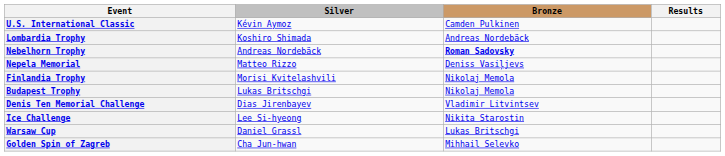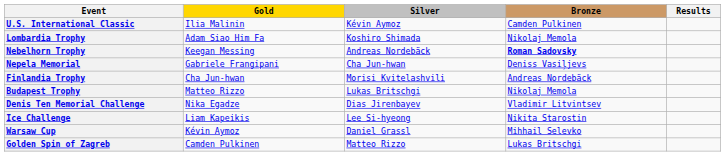+ column: Gold | Ilia Malinin | Adam Siao Him Fa | Keegan Messing | Gabriele Frangipani | Cha Jun-hwan | Matteo Rizzo | Nika Egadze | Liam Kapeikis | Kévin Aymoz | Camden Pulkinen
Lombardia Trophy | Bronze: Andreas Nordebäck -> Nikolaj Memola
Nepela Memorial | Silver: Matteo Rizzo -> Cha Jun-hwan
Finlandia Trophy | Bronze: Nikolaj Memola -> Andreas Nordebäck
Warsaw Cup | Bronze: Lukas Britschgi -> Mihhail Selevko
Golden Spin of Zagreb | Silver: Cha Jun-hwan -> Matteo Rizzo
Golden Spin of Zagreb | Bronze: Mihhail Selevko -> Lukas Britschgi
